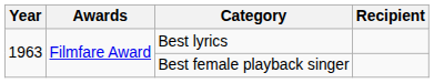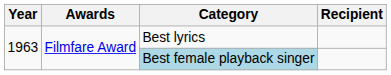Best female playback singer | Category: no background -> lightblue background
